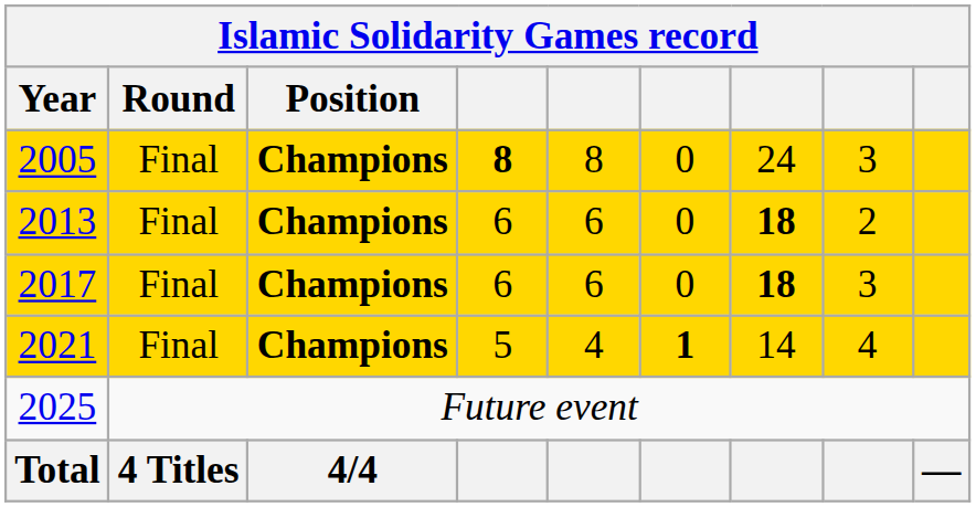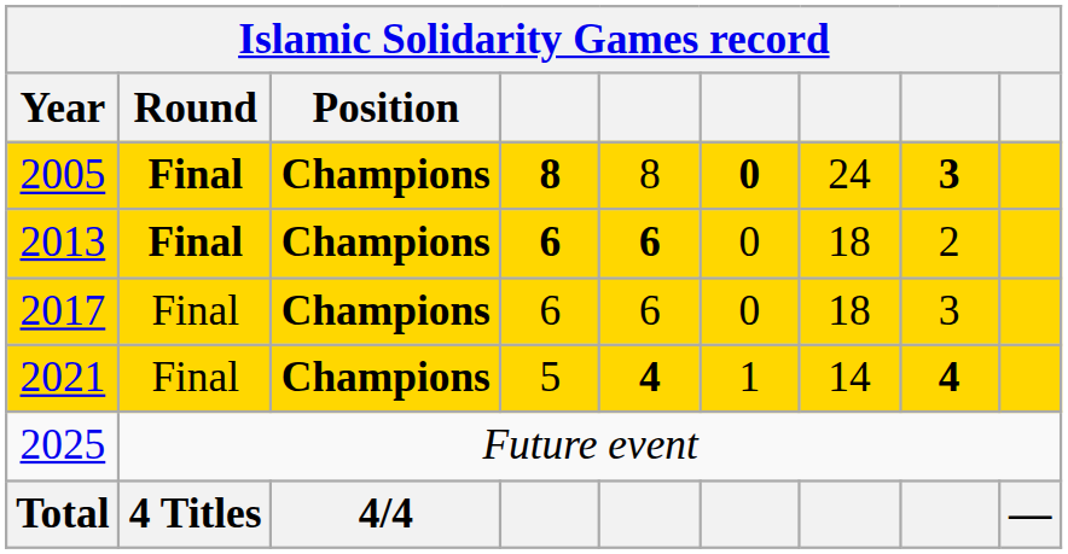2005 | Round: normal -> bold
2005 | column 6: normal -> bold
2005 | column 8: normal -> bold
2013 | Round: normal -> bold
2013 | column 4: normal -> bold
2013 | column 5: normal -> bold
2013 | column 7: bold -> normal
2017 | column 7: bold -> normal
2021 | column 5: normal -> bold
2021 | column 6: bold -> normal
2021 | column 8: normal -> bold
